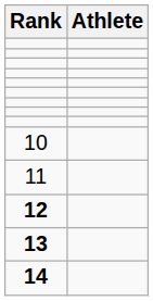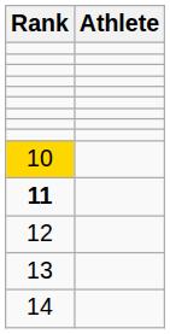row 11 | Rank: no background -> gold background
row 12 | Rank: normal -> bold
row 13 | Rank: bold -> normal
row 14 | Rank: bold -> normal
row 15 | Rank: bold -> normal
